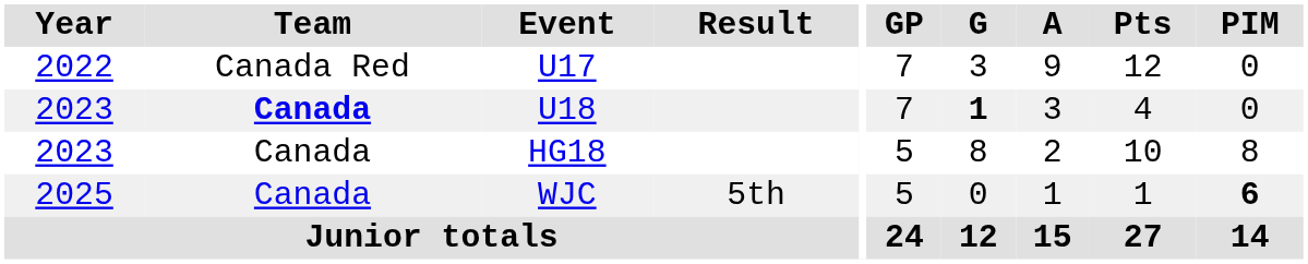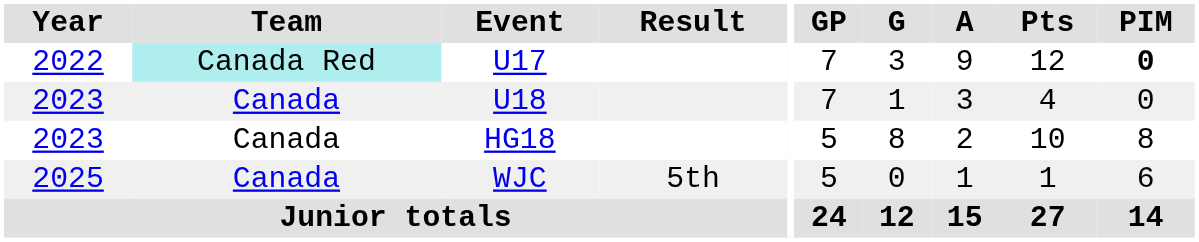U17 | Team: no background -> paleturquoise background
U17 | PIM: normal -> bold
U18 | Team: bold -> normal
U18 | G: bold -> normal
WJC | PIM: bold -> normal
